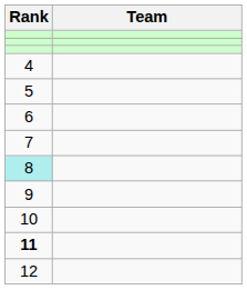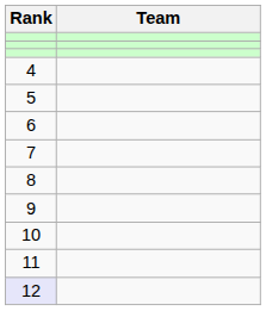row 9 | Rank: paleturquoise background -> no background
row 12 | Rank: bold -> normal
row 13 | Rank: no background -> lavender background
